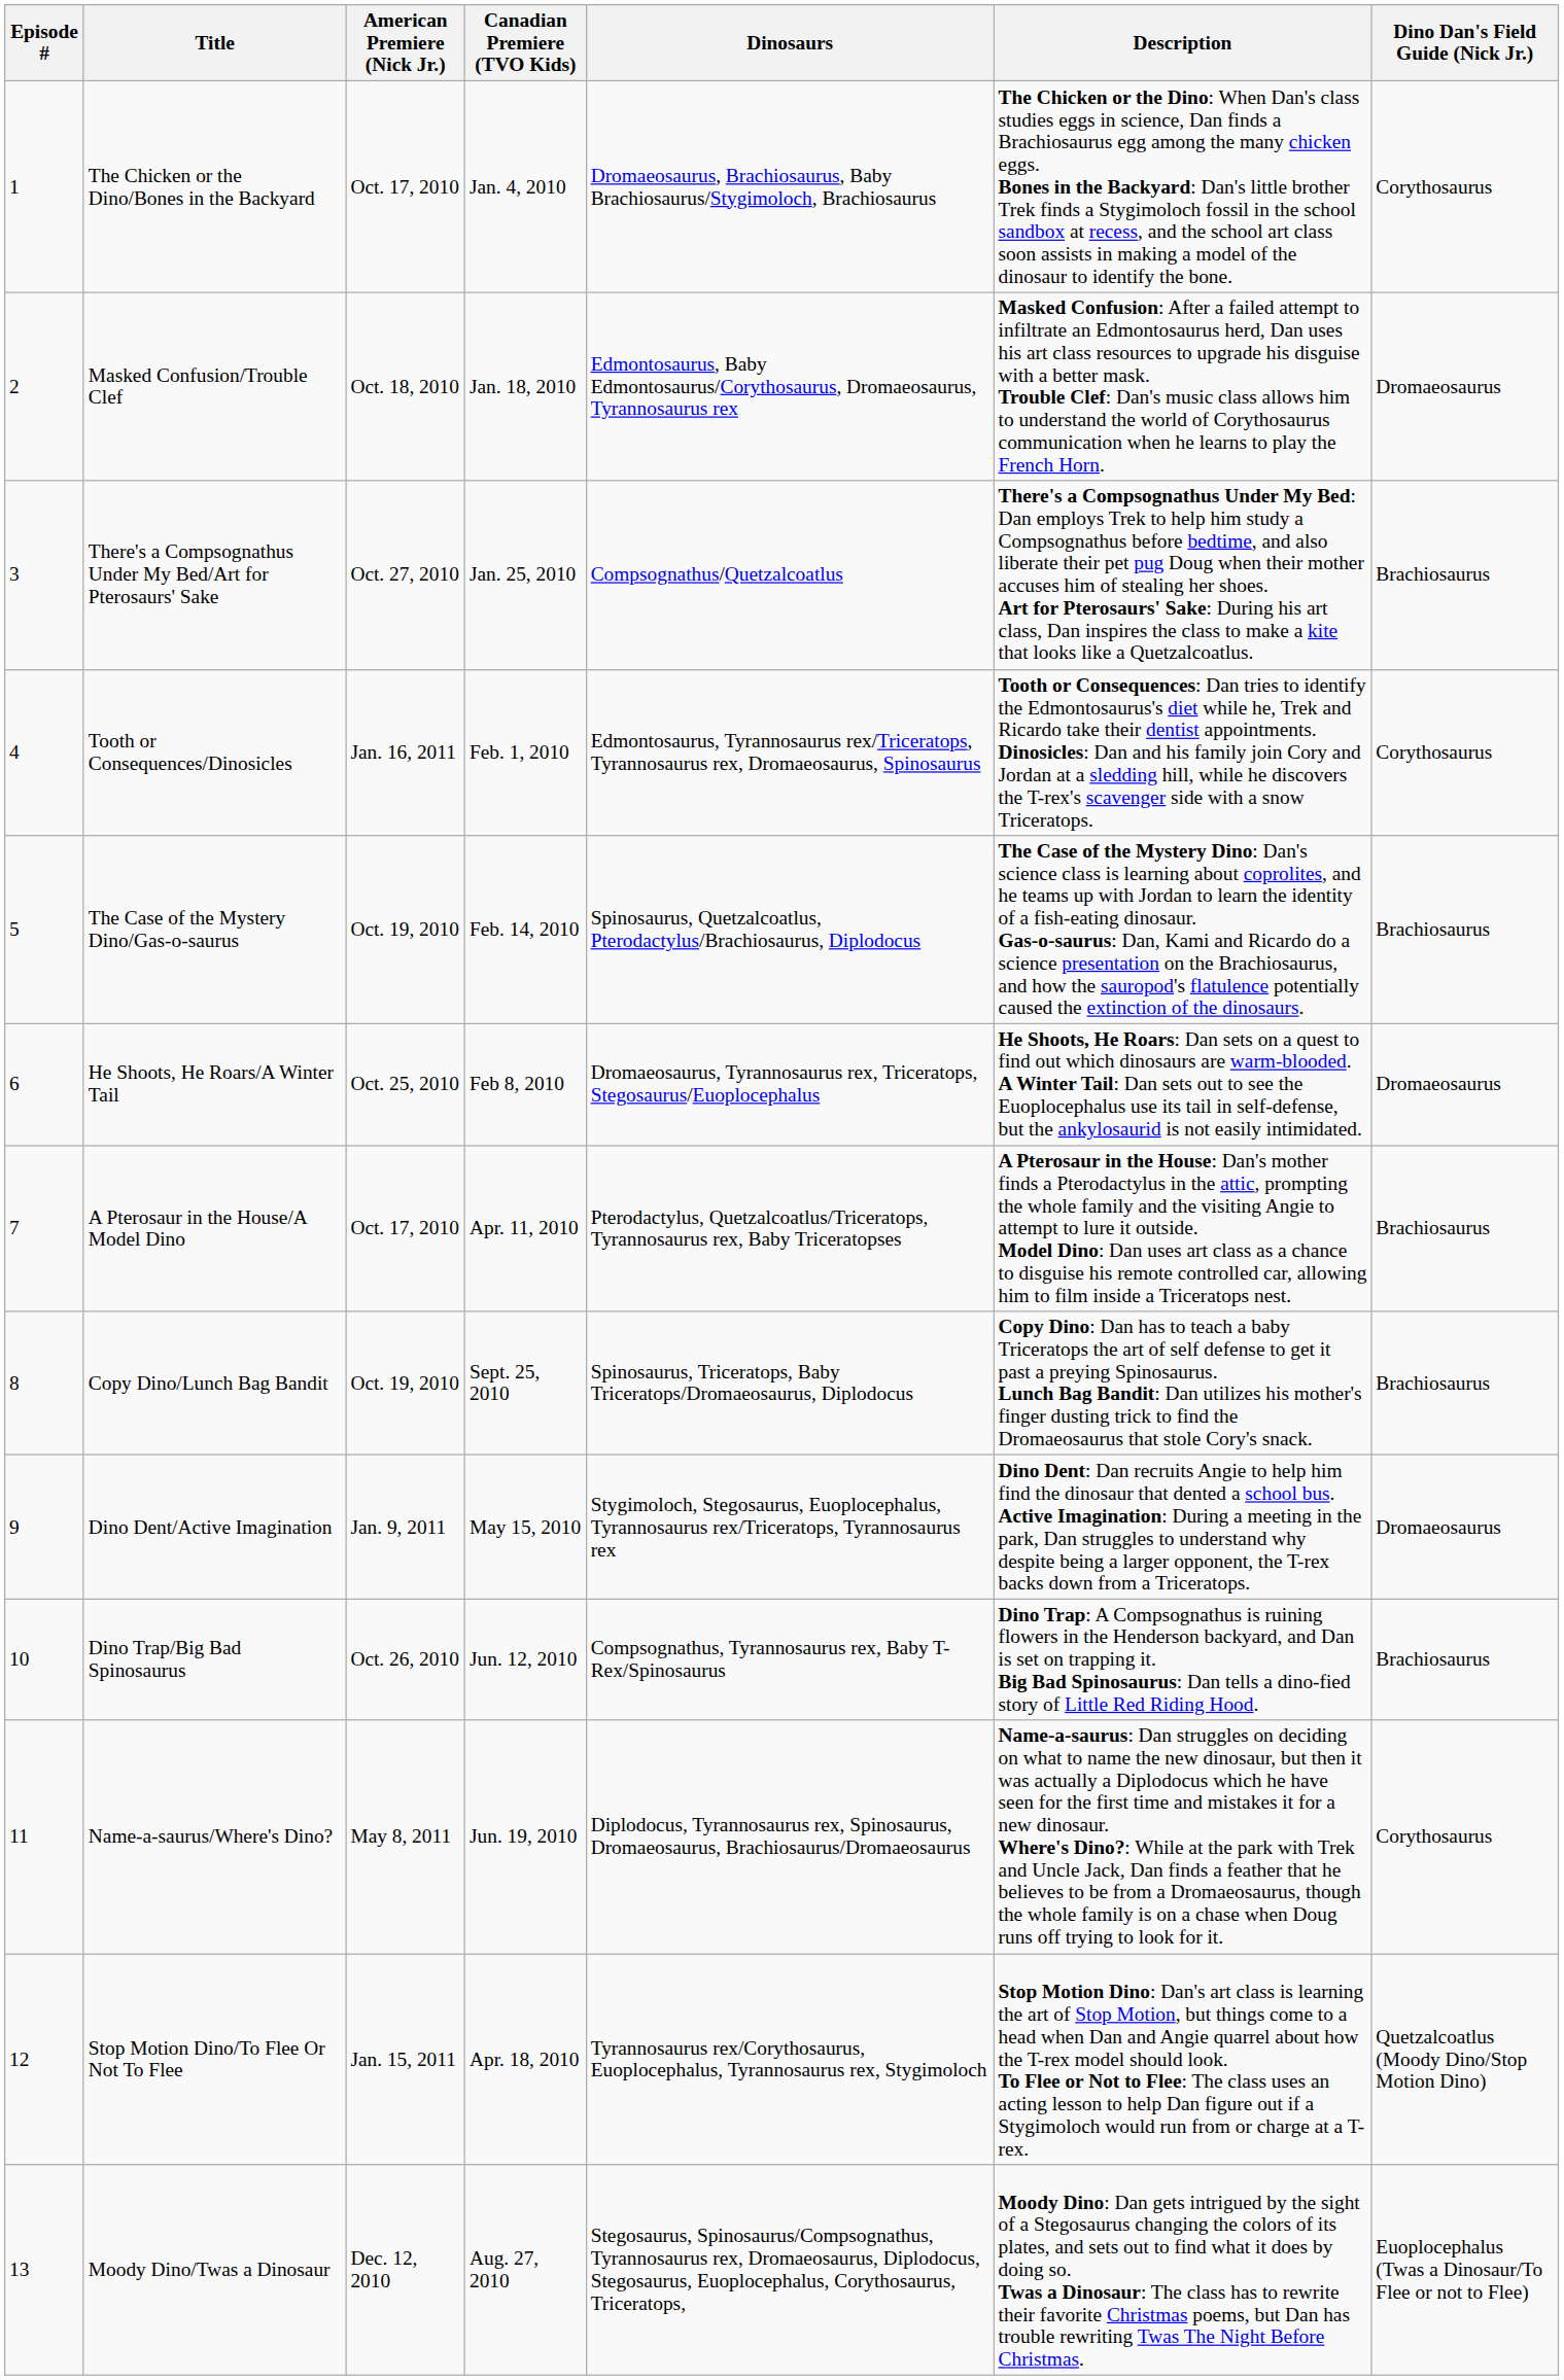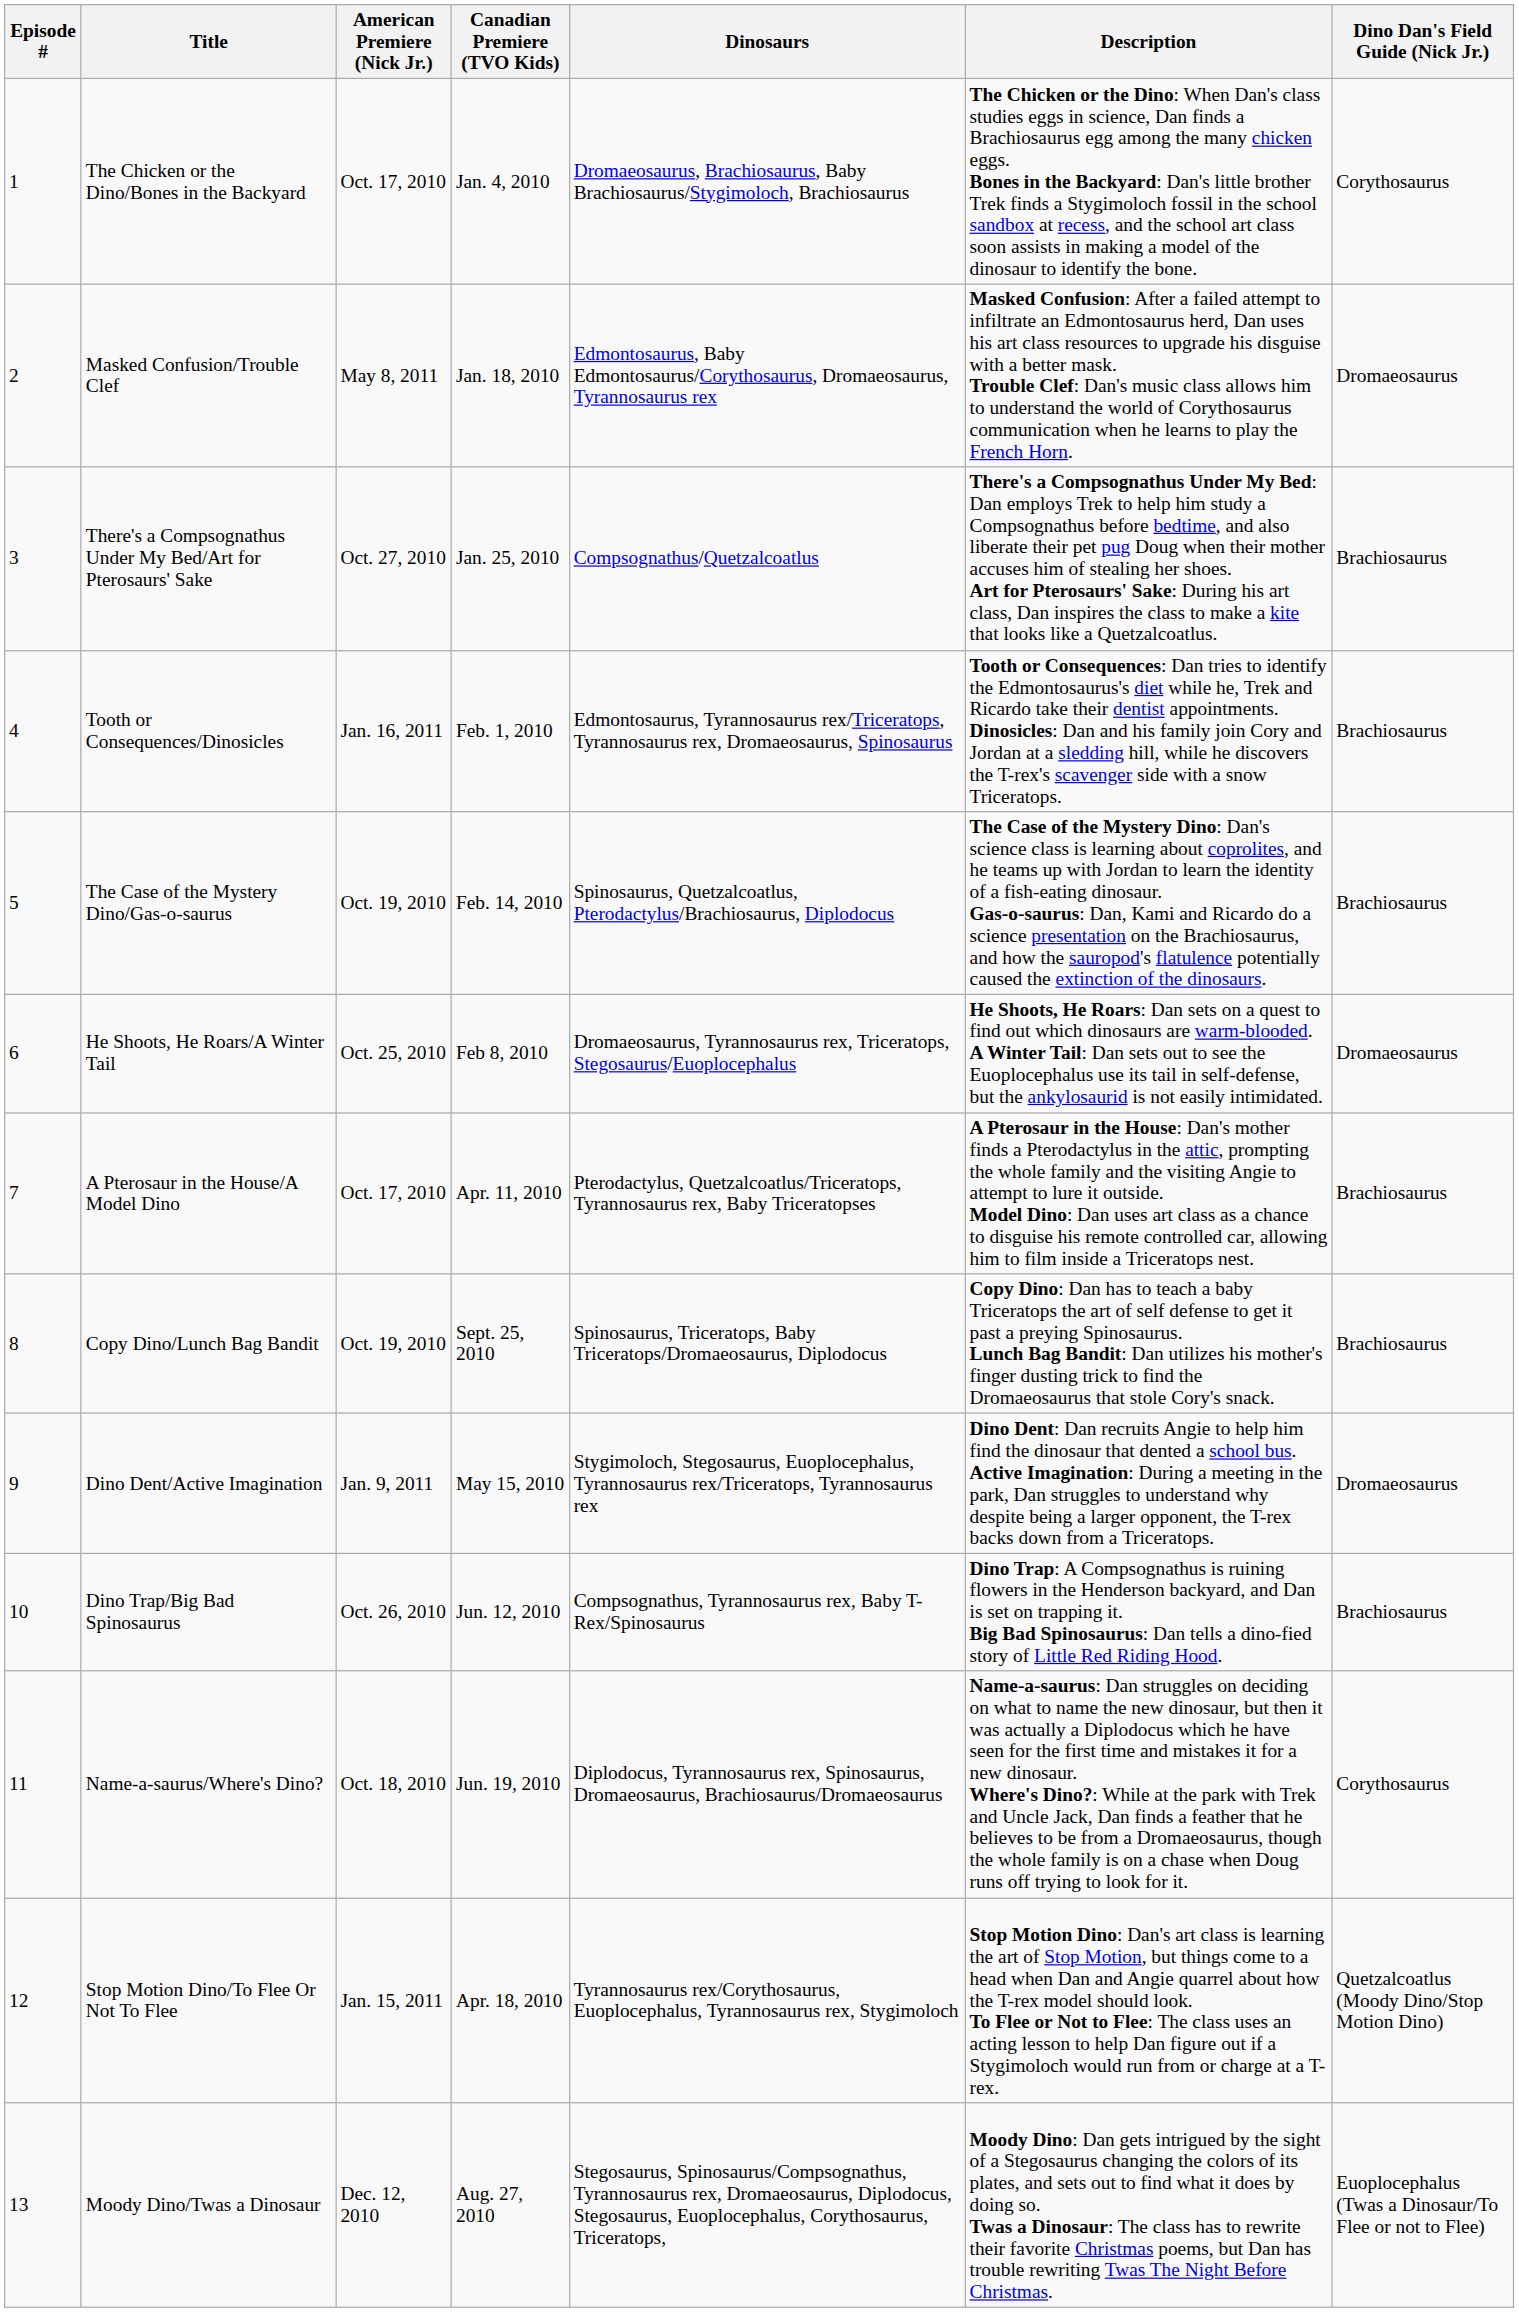Masked Confusion/Trouble Clef | American Premiere (Nick Jr.): Oct. 18, 2010 -> May 8, 2011
Tooth or Consequences/Dinosicles | Dino Dan's Field Guide (Nick Jr.): Corythosaurus -> Brachiosaurus
Name-a-saurus/Where's Dino? | American Premiere (Nick Jr.): May 8, 2011 -> Oct. 18, 2010
